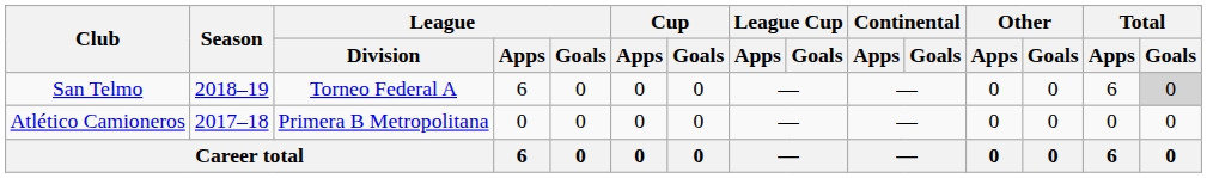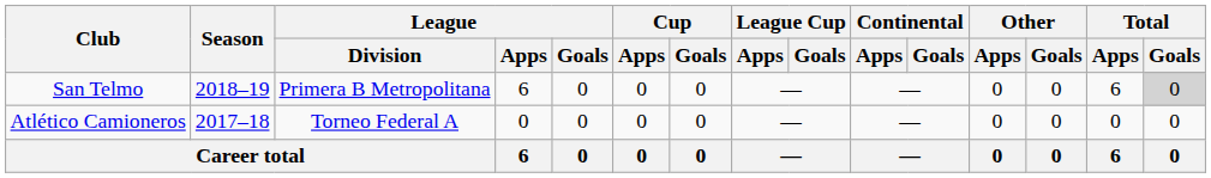San Telmo | League / Division: Torneo Federal A -> Primera B Metropolitana
Atlético Camioneros | League / Division: Primera B Metropolitana -> Torneo Federal A
